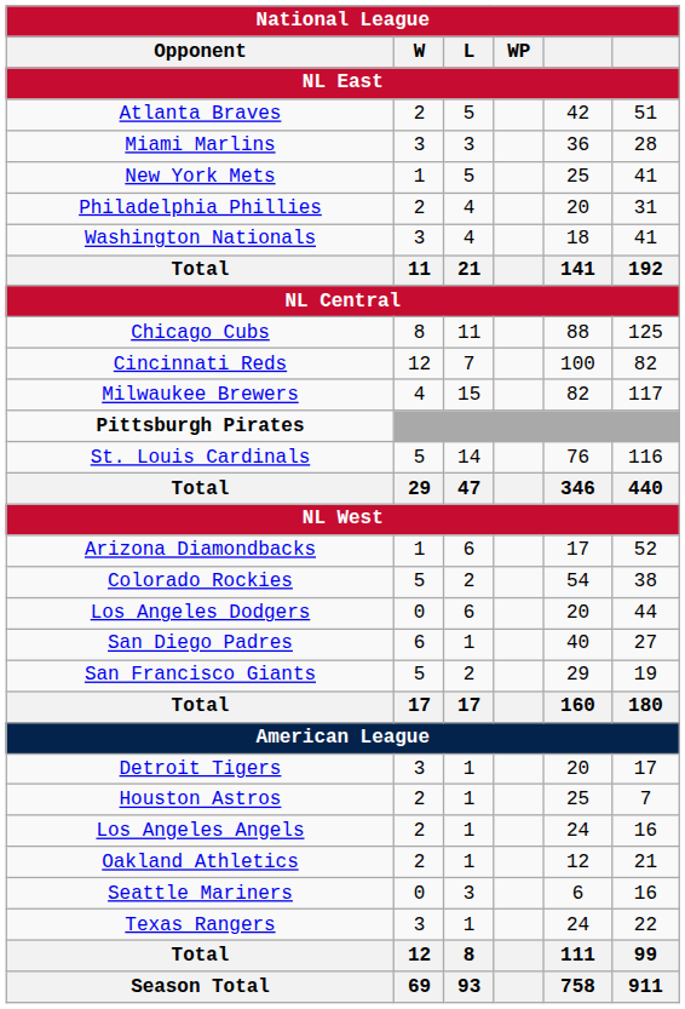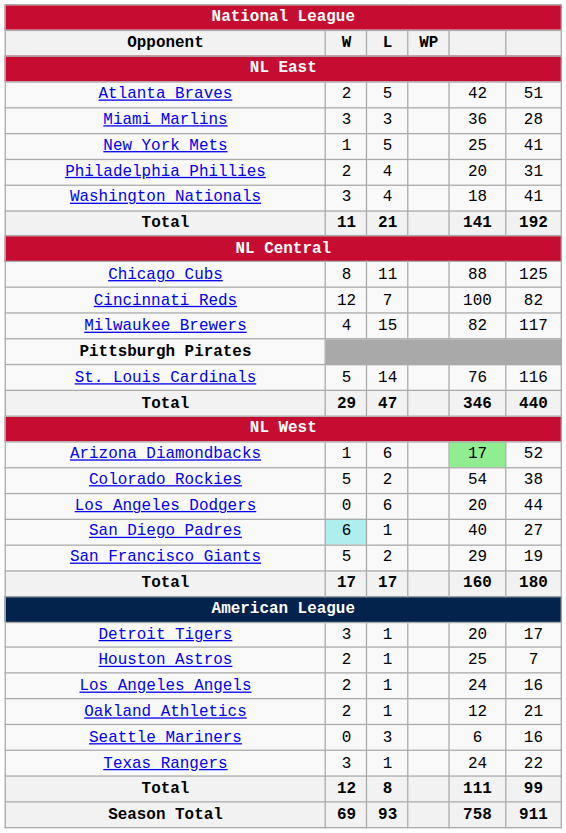Arizona Diamondbacks | column 5: no background -> lightgreen background
San Diego Padres | W: no background -> paleturquoise background
